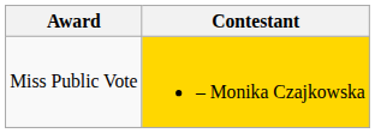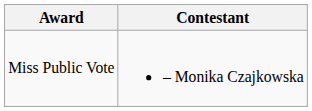Miss Public Vote | Contestant: gold background -> no background
